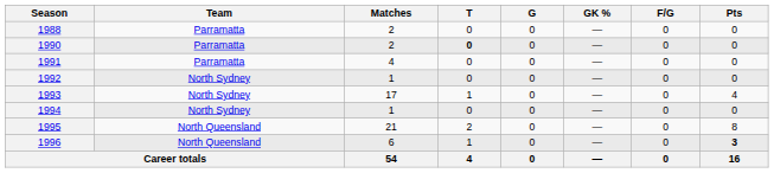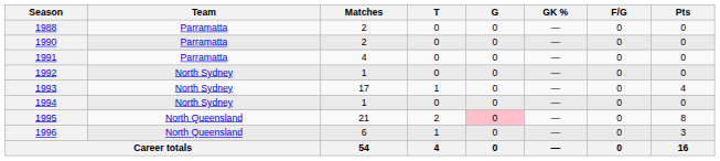1990 | T: bold -> normal
1995 | G: no background -> pink background
1996 | Pts: bold -> normal
